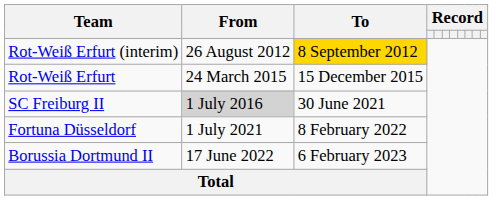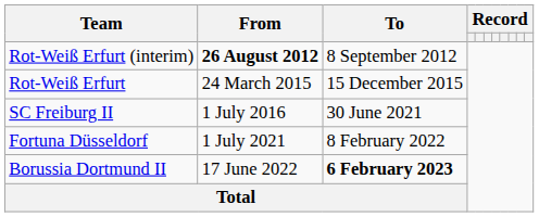Rot-Weiß Erfurt (interim) | From: normal -> bold
Rot-Weiß Erfurt (interim) | To: gold background -> no background
SC Freiburg II | From: lightgrey background -> no background
Borussia Dortmund II | To: normal -> bold
